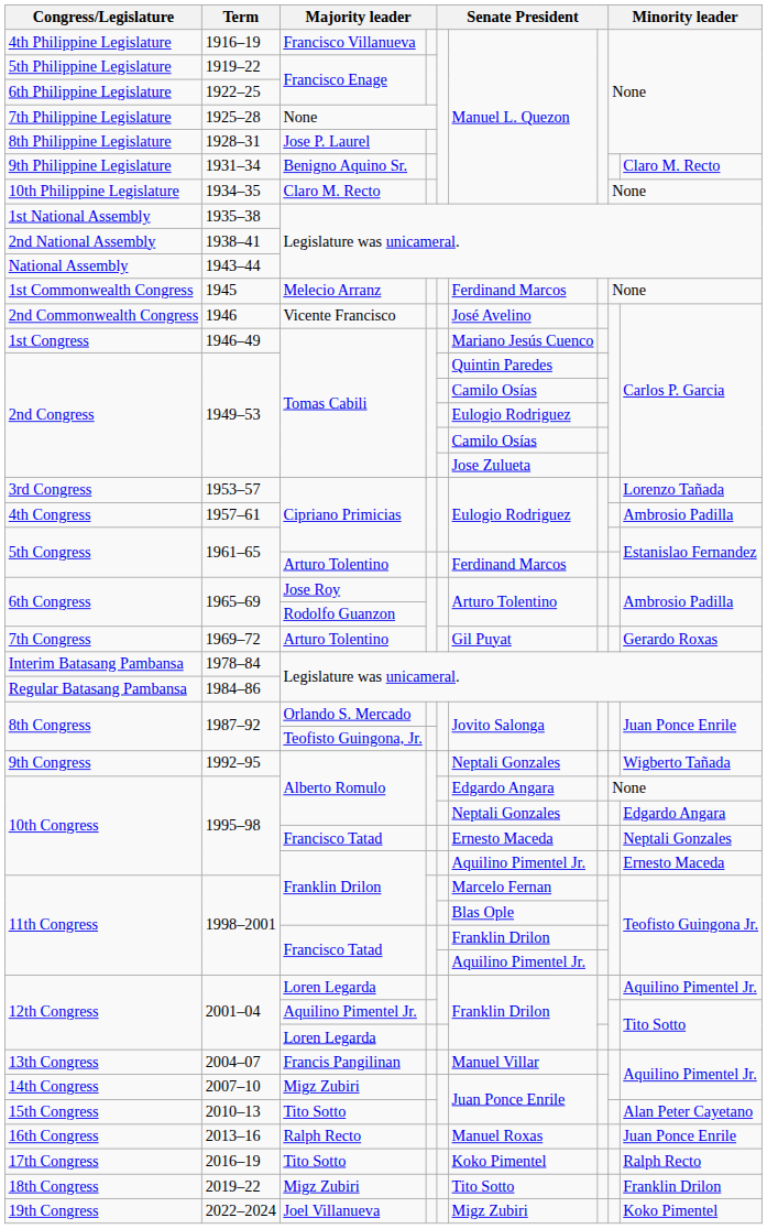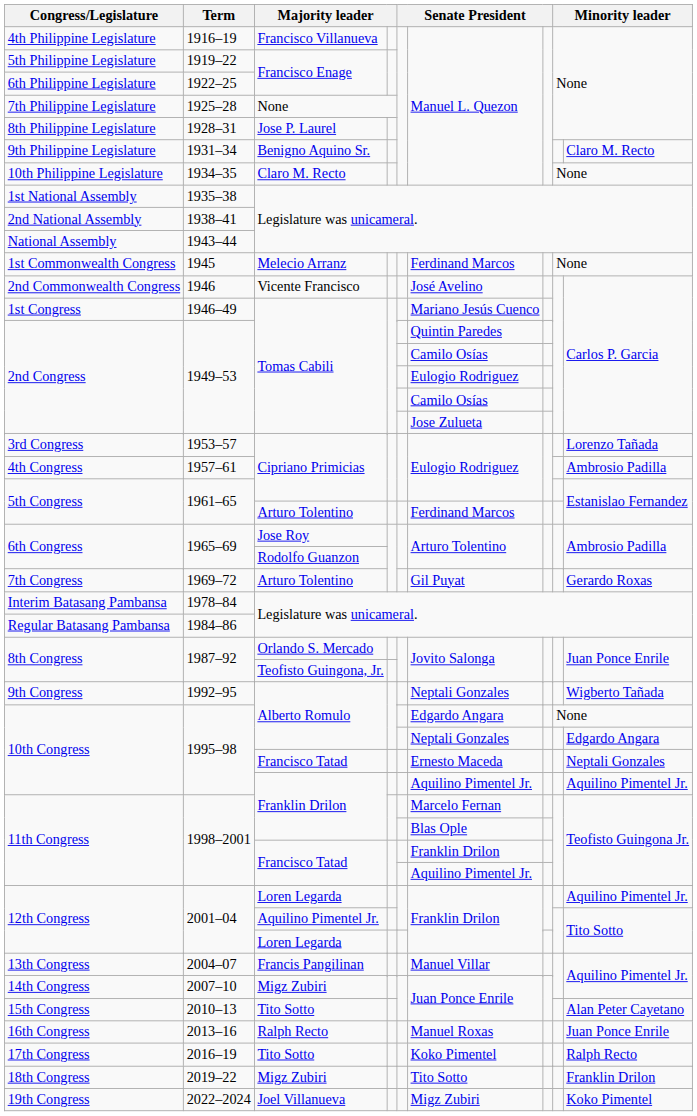10th Congress / Franklin Drilon | column 9: Ernesto Maceda -> Aquilino Pimentel Jr.
